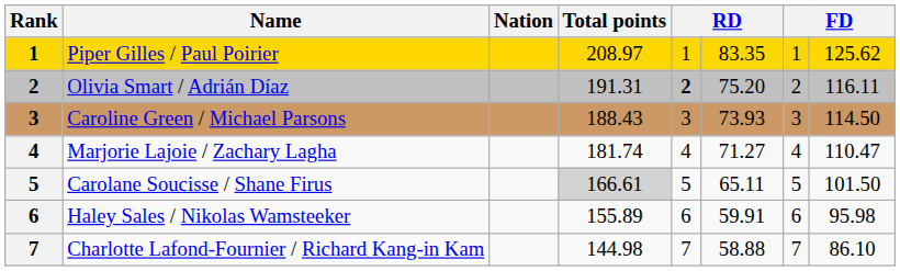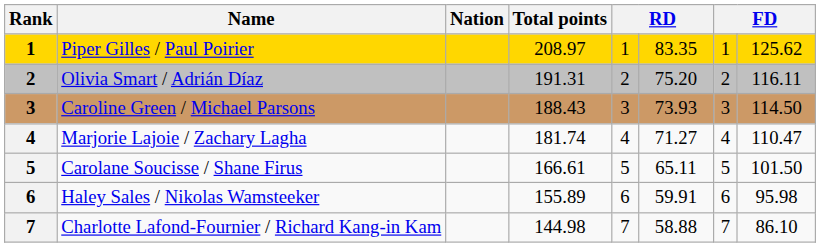Olivia Smart / Adrián Díaz | column 5: bold -> normal
Carolane Soucisse / Shane Firus | Total points: lightgrey background -> no background
